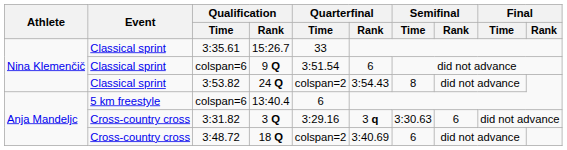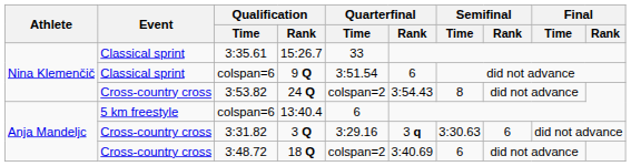24 Q | Event: Classical sprint -> Cross-country cross
